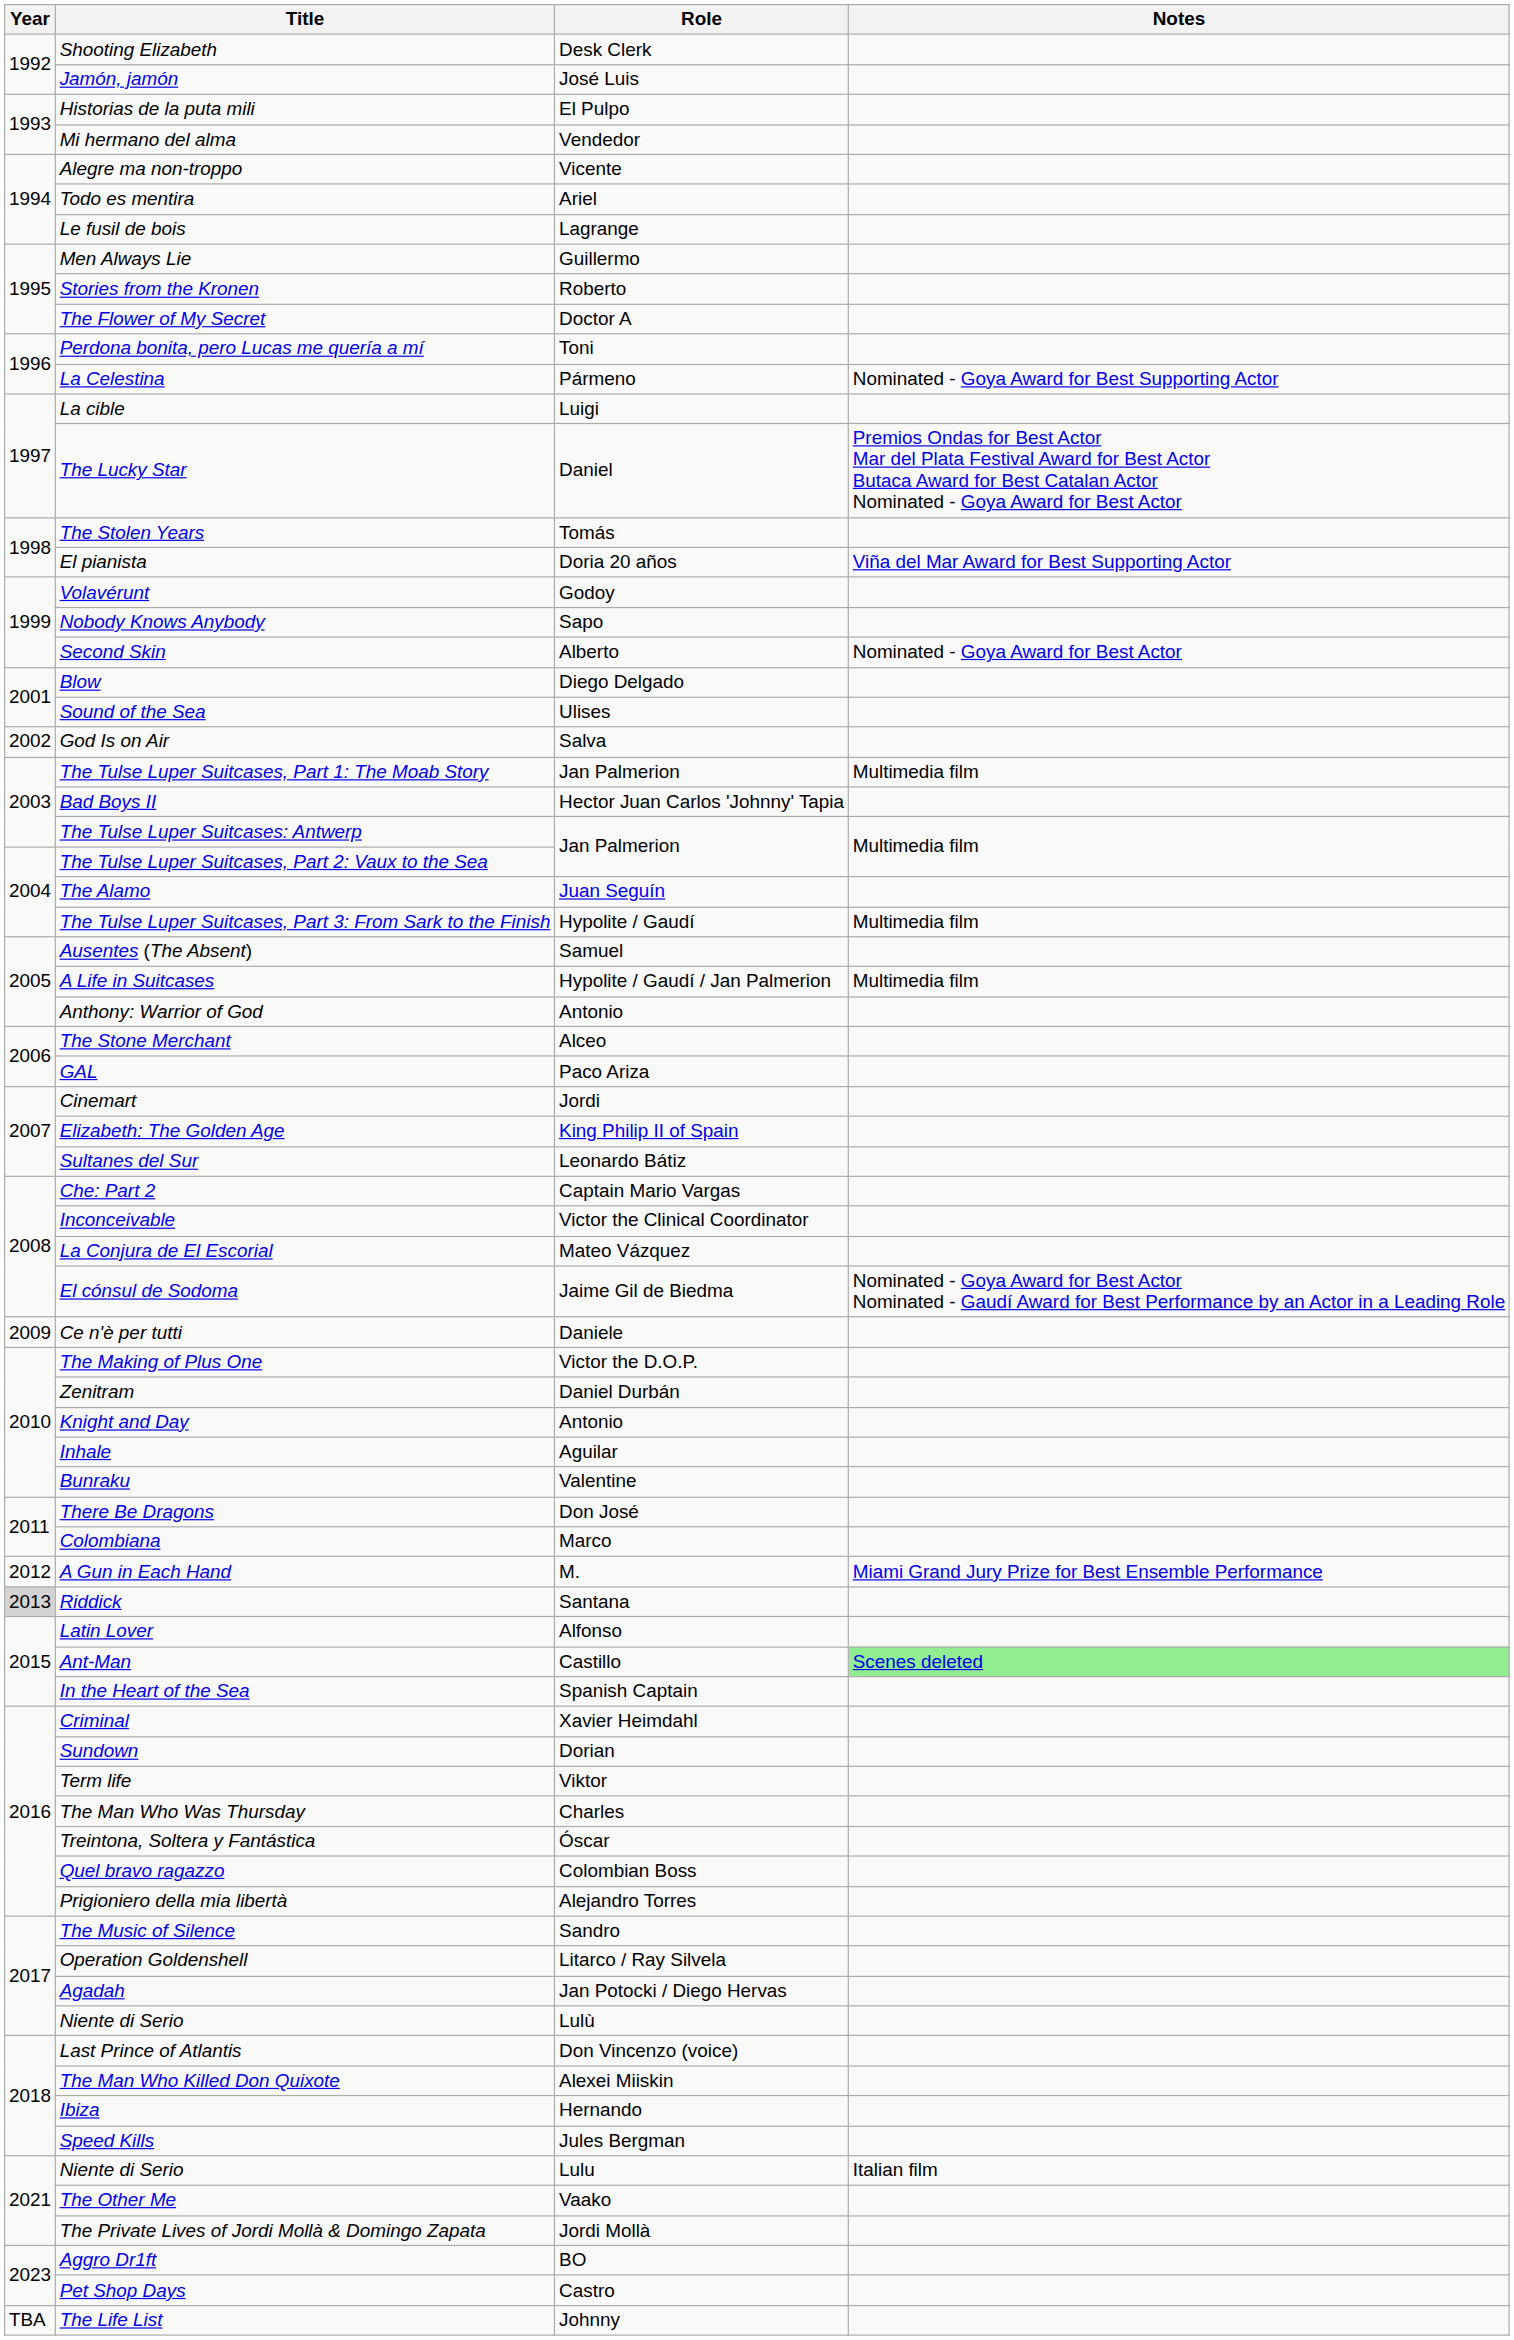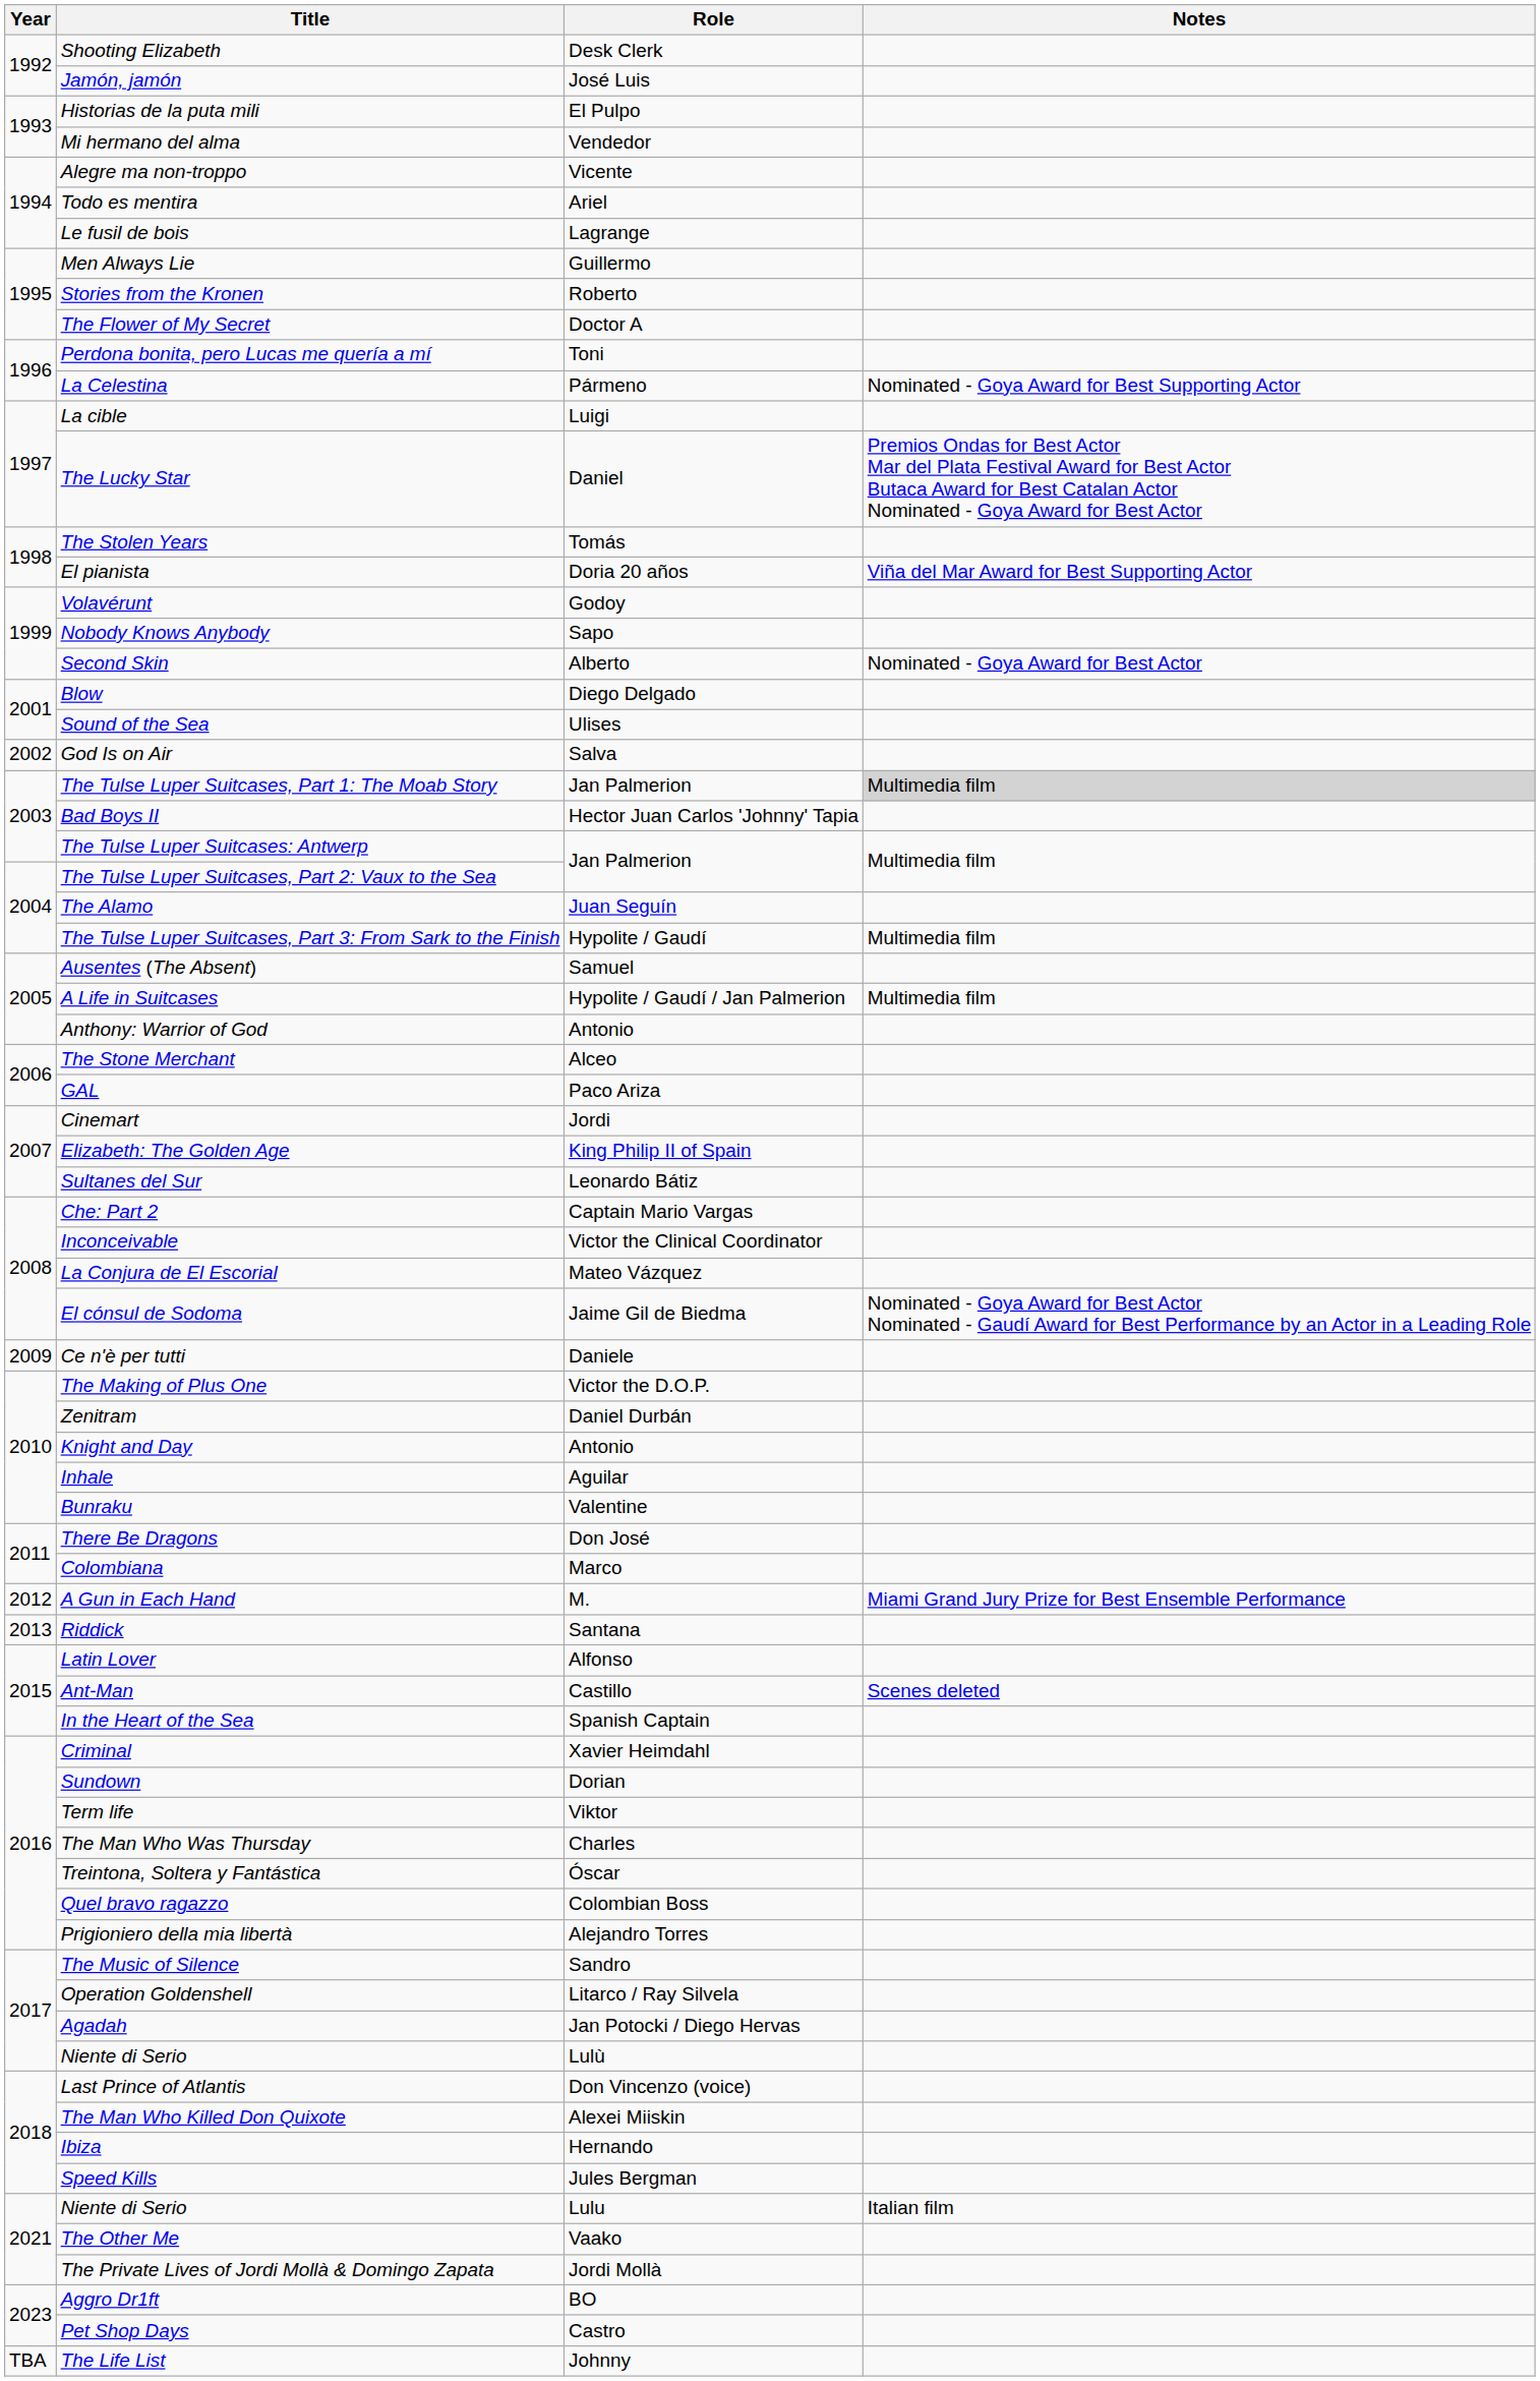The Tulse Luper Suitcases, Part 1: The Moab Story | Notes: no background -> lightgrey background
Riddick | Year: lightgrey background -> no background
Ant-Man | Notes: lightgreen background -> no background
